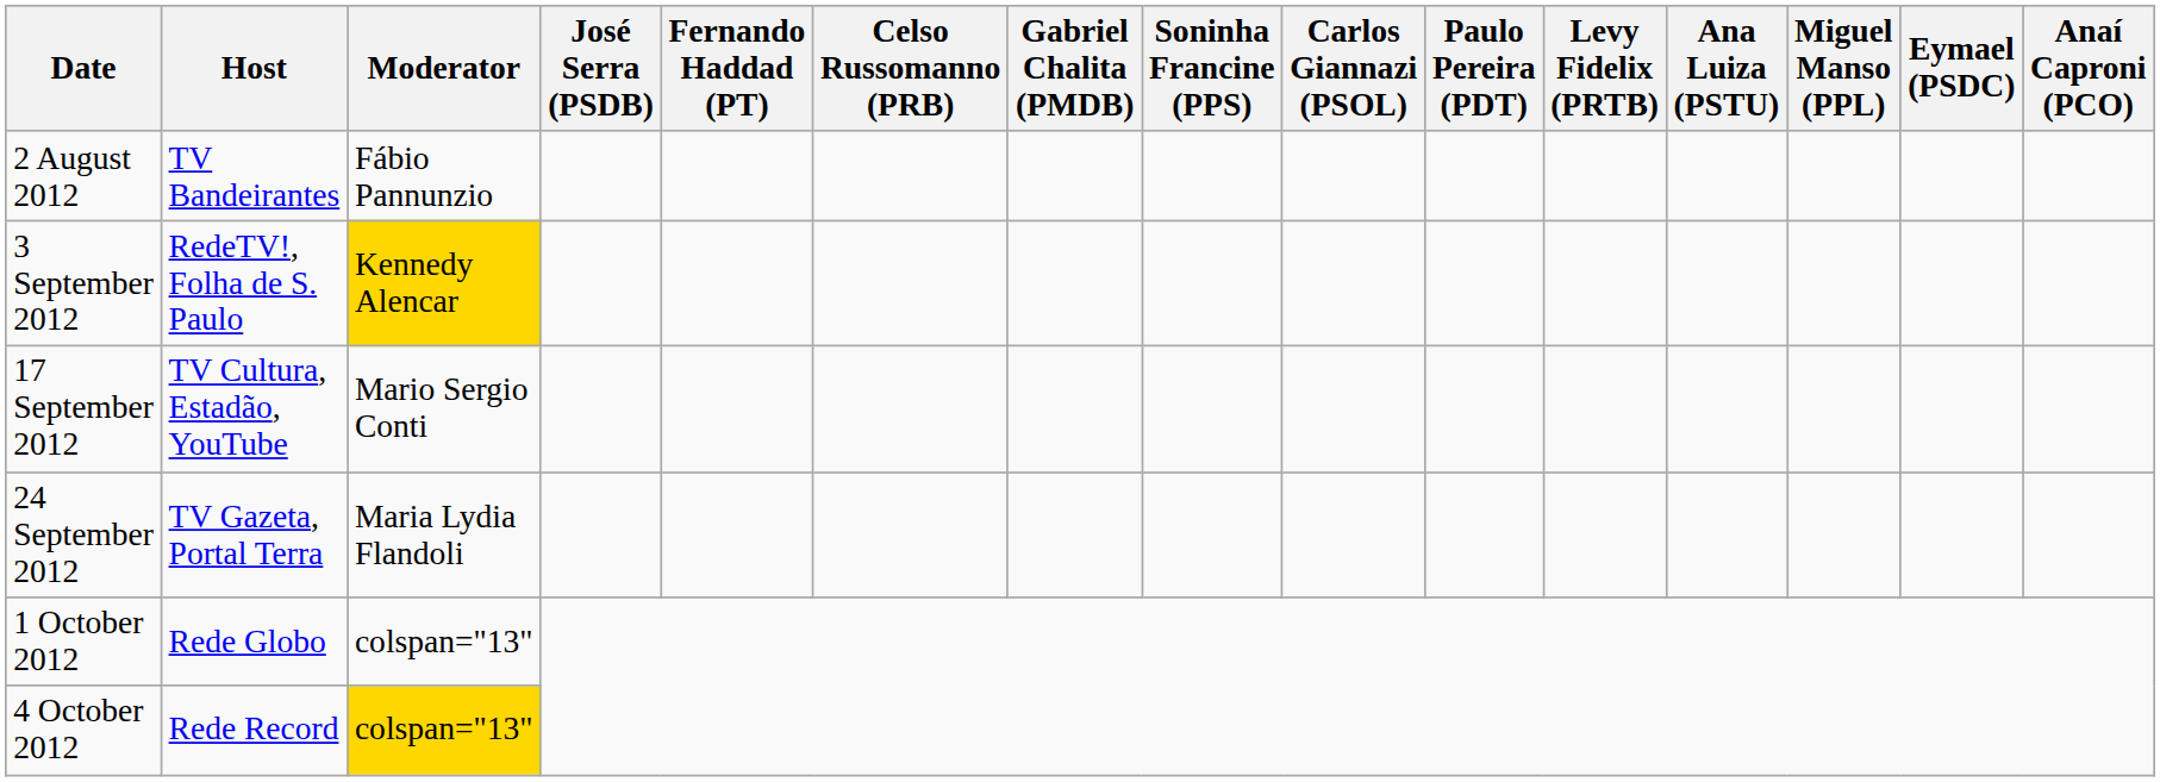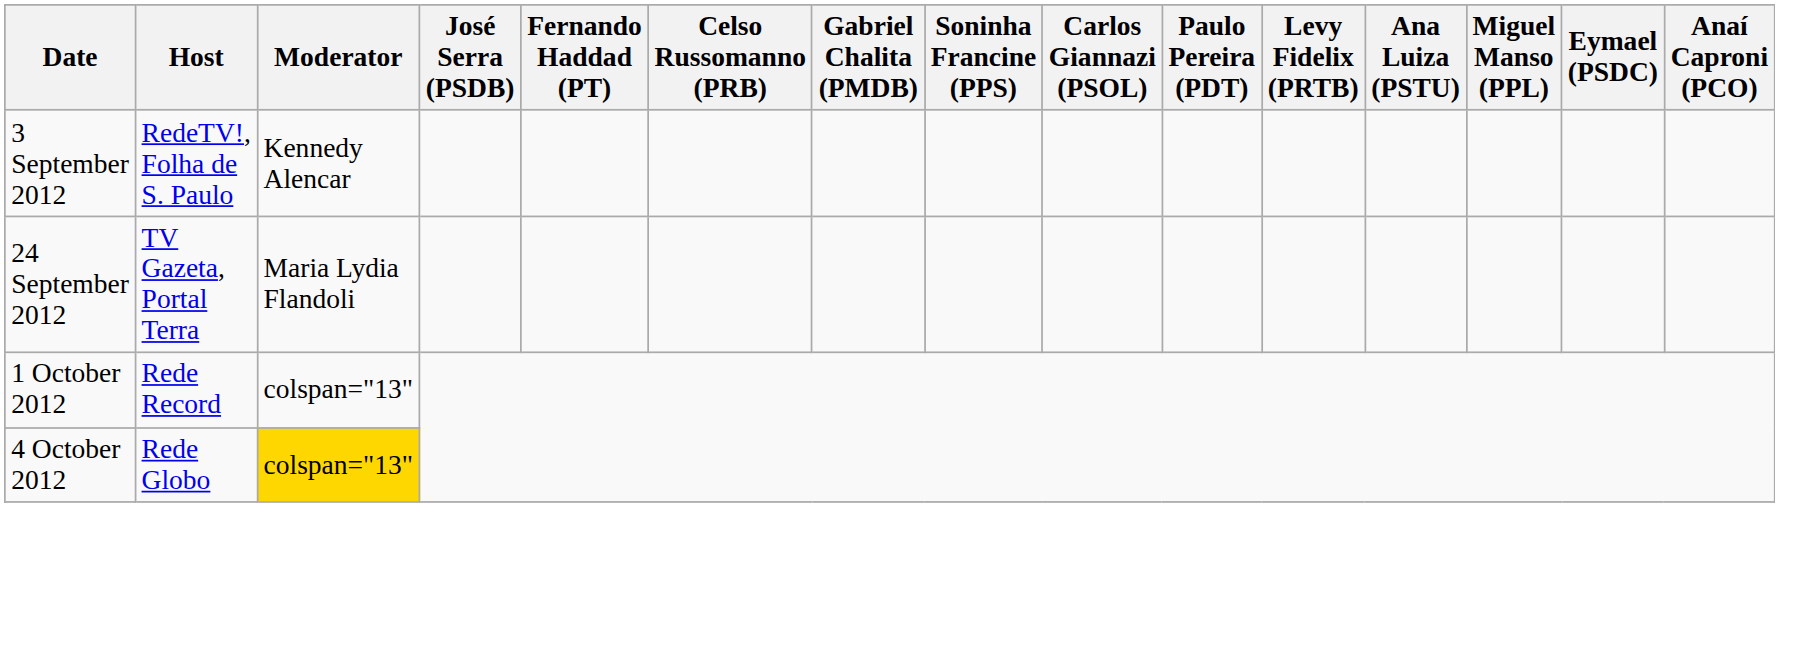- row: 2 August 2012 | TV Bandeirantes | Fábio Pannunzio
3 September 2012 | Moderator: gold background -> no background
- row: 17 September 2012 | TV Cultura, Estadão, YouTube | Mario Sergio Conti
1 October 2012 | Host: Rede Globo -> Rede Record
4 October 2012 | Host: Rede Record -> Rede Globo
